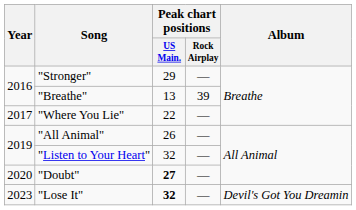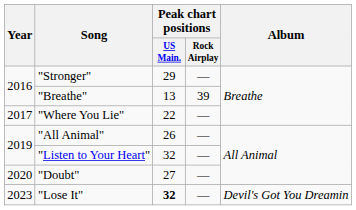"Doubt" | Peak chart positions / US Main.: bold -> normal
